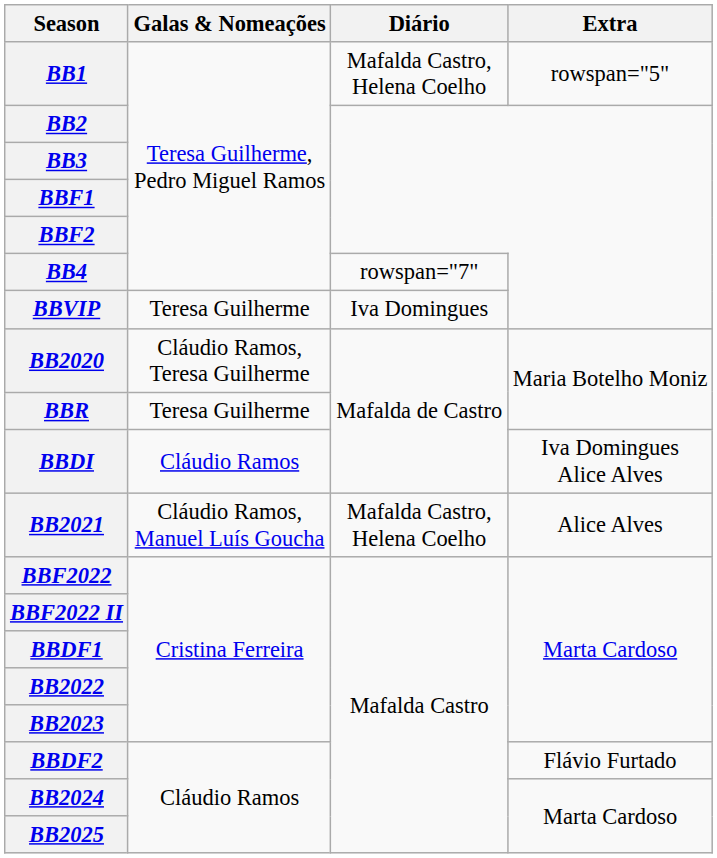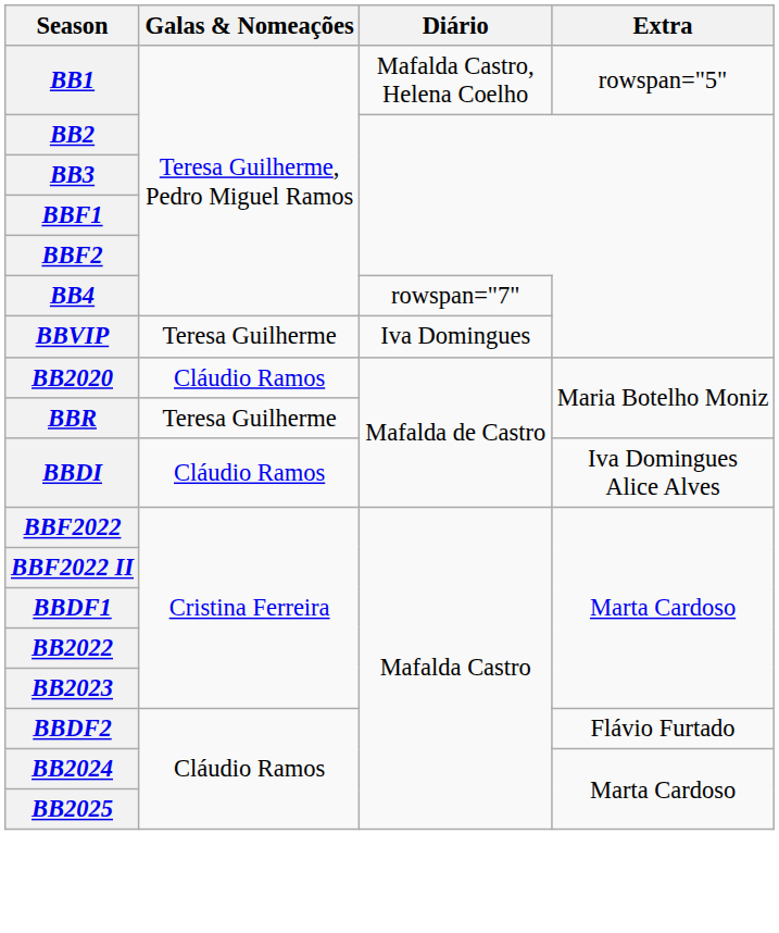BB2020 | Galas & Nomeações: Cláudio Ramos, Teresa Guilherme -> Cláudio Ramos
- row: BB2021 | Cláudio Ramos, Manuel Luís Goucha | Mafalda Castro, Helena Coelho | Alice Alves
